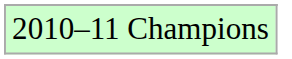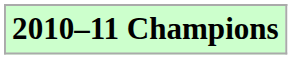row 1 | column 1: normal -> bold
